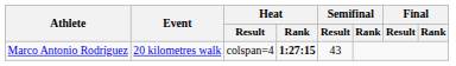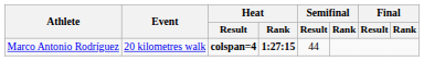Marco Antonio Rodríguez | Heat / Result: normal -> bold
Marco Antonio Rodríguez | Semifinal / Result: 43 -> 44
